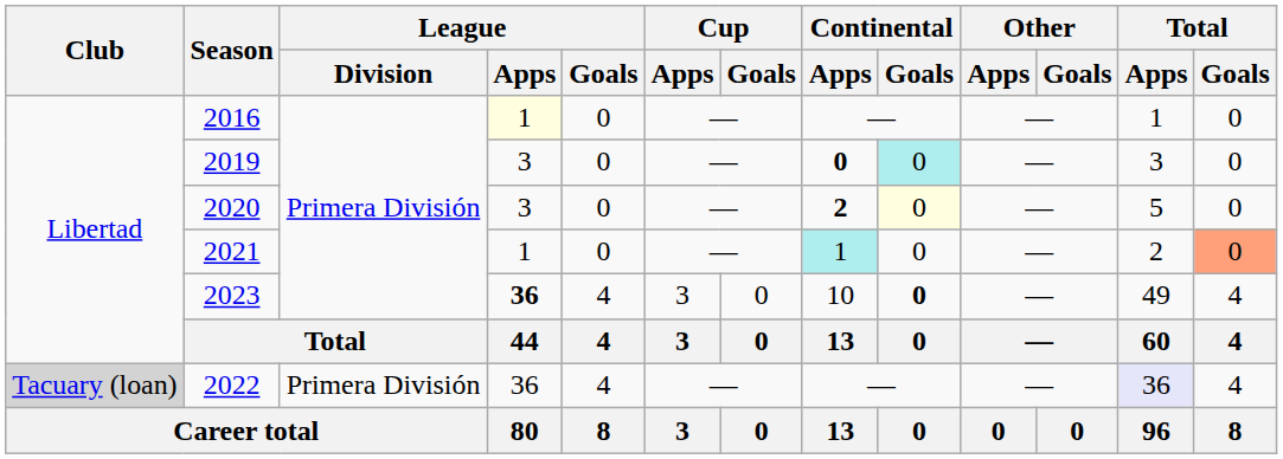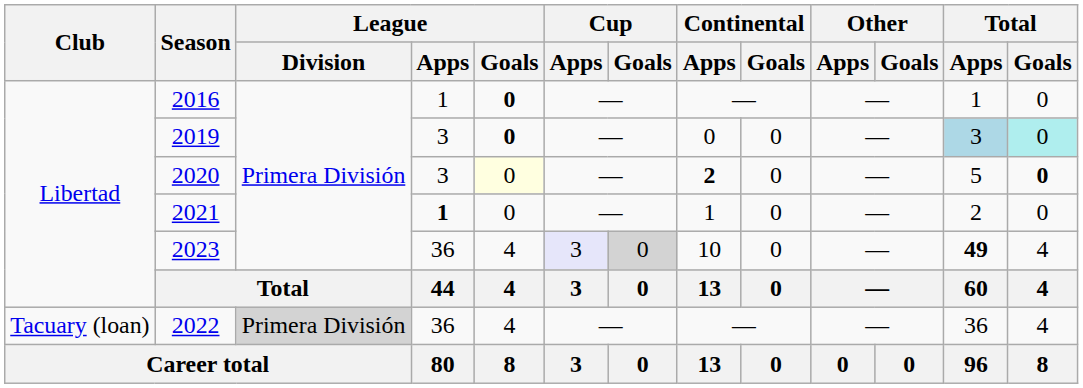2016 | League / Apps: lightyellow background -> no background
2016 | League / Goals: normal -> bold
2019 | League / Goals: normal -> bold
2019 | Continental / Apps: bold -> normal
2019 | Continental / Goals: paleturquoise background -> no background
2019 | Total / Apps: no background -> lightblue background
2019 | Total / Goals: no background -> paleturquoise background
2020 | League / Goals: no background -> lightyellow background
2020 | Continental / Goals: lightyellow background -> no background
2020 | Total / Goals: normal -> bold
2021 | League / Apps: normal -> bold
2021 | Continental / Apps: paleturquoise background -> no background
2021 | Total / Goals: lightsalmon background -> no background
2023 | League / Apps: bold -> normal
2023 | Cup / Apps: no background -> lavender background
2023 | Cup / Goals: no background -> lightgrey background
2023 | Continental / Goals: bold -> normal
2023 | Total / Apps: normal -> bold
2022 | Club: lightgrey background -> no background
2022 | League / Division: no background -> lightgrey background
2022 | Total / Apps: lavender background -> no background
